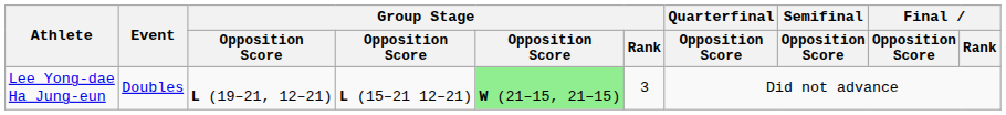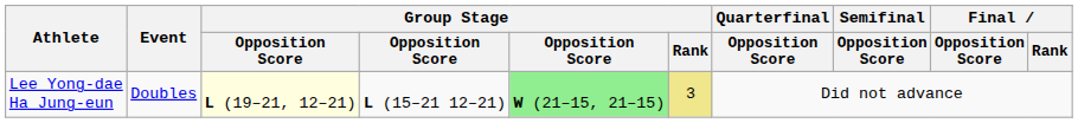Lee Yong-dae Ha Jung-eun | column 3: no background -> lightyellow background
Lee Yong-dae Ha Jung-eun | Group Stage / Rank: no background -> khaki background
